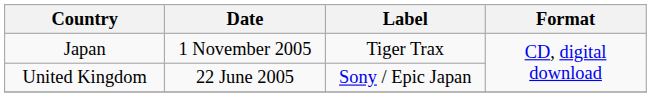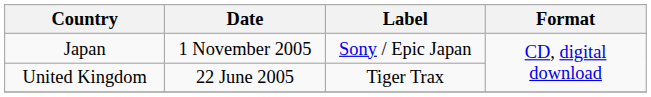Japan | Label: Tiger Trax -> Sony / Epic Japan
United Kingdom | Label: Sony / Epic Japan -> Tiger Trax
